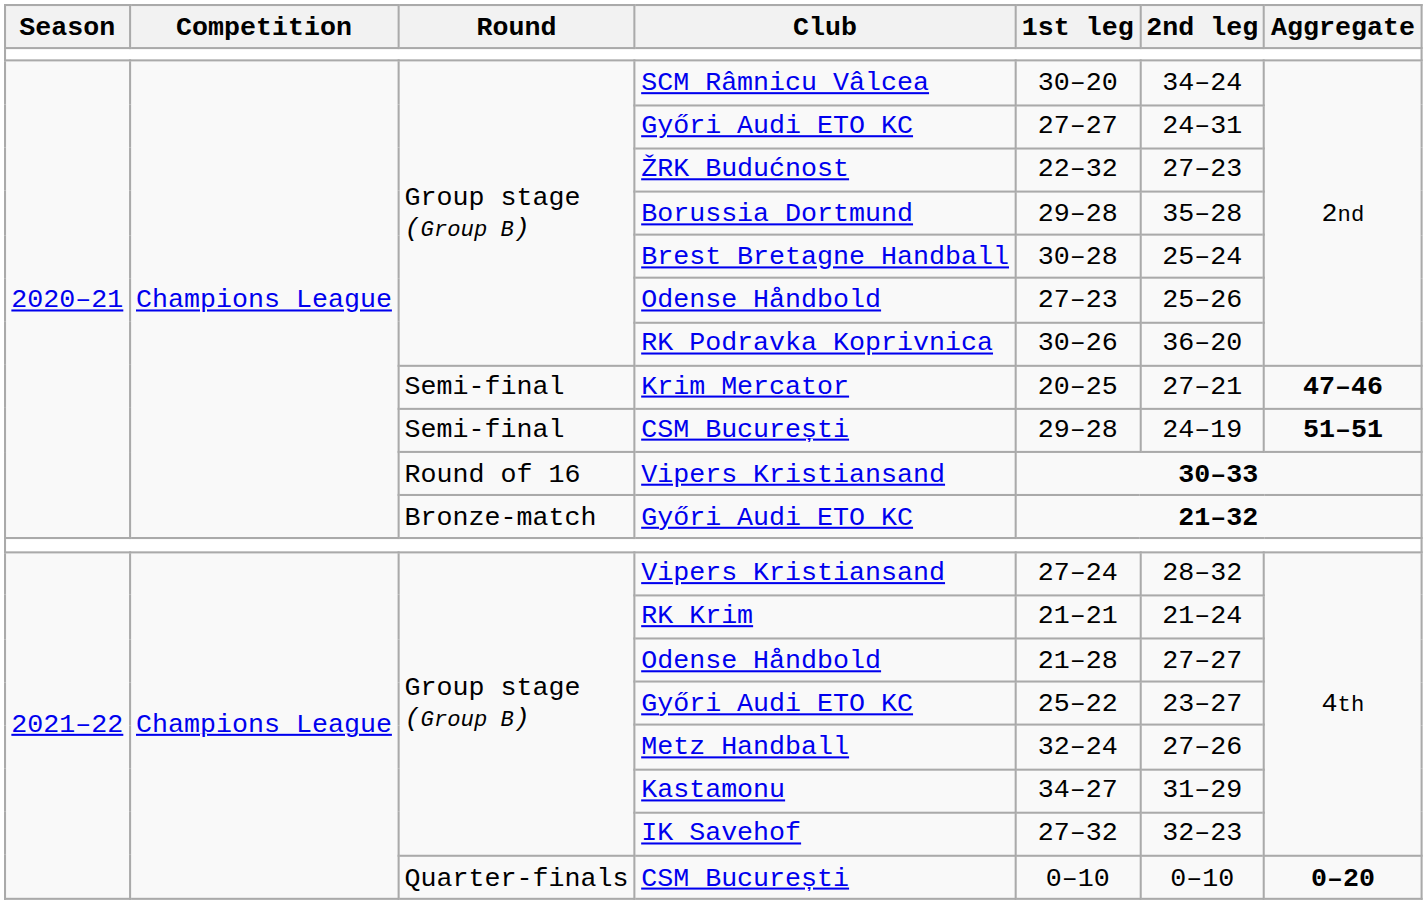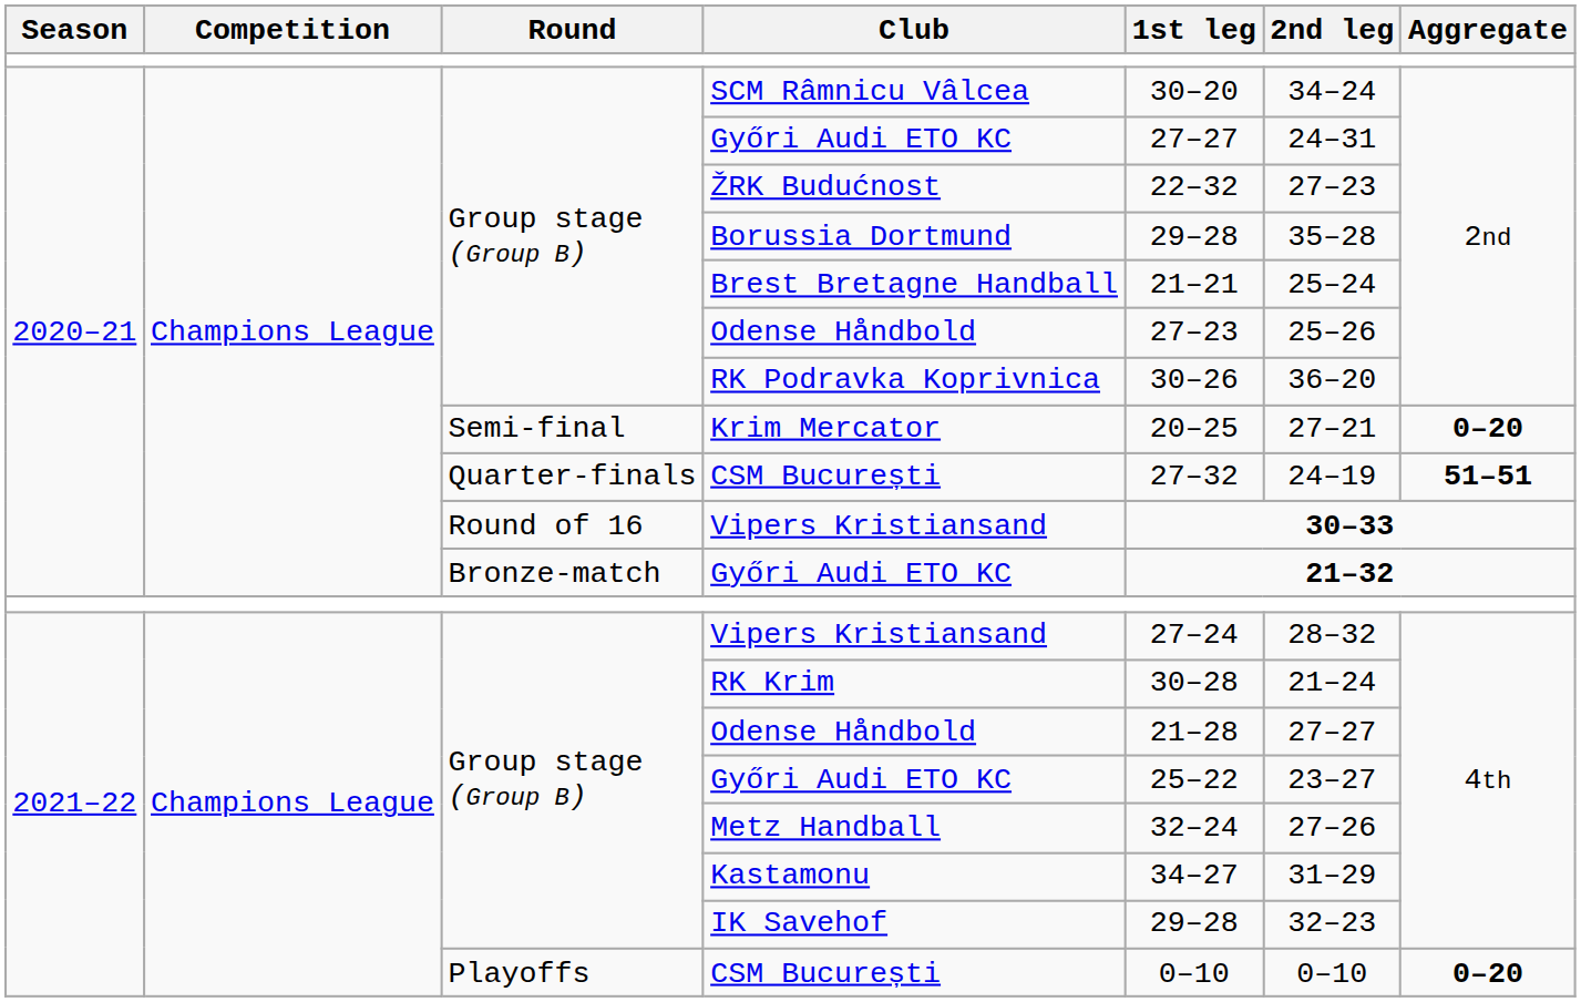Brest Bretagne Handball | 1st leg: 30–28 -> 21–21
Krim Mercator | Aggregate: 47–46 -> 0–20
2020–21 / CSM București | Round: Semi-final -> Quarter-finals
2020–21 / CSM București | 1st leg: 29–28 -> 27–32
RK Krim | 1st leg: 21–21 -> 30–28
IK Savehof | 1st leg: 27–32 -> 29–28
2021–22 / CSM București | Round: Quarter-finals -> Playoffs
